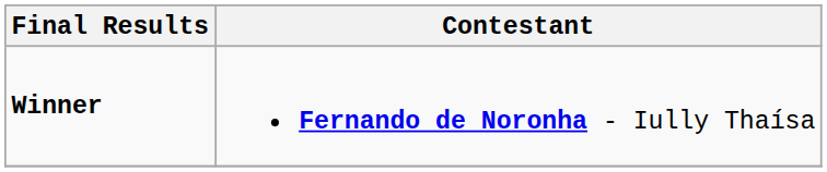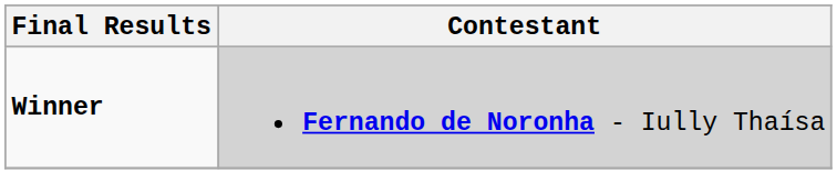Winner | Contestant: no background -> lightgrey background
